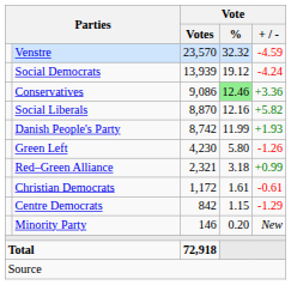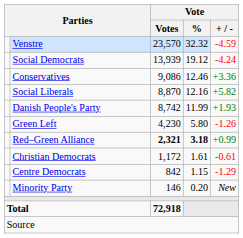Conservatives | Vote / %: lightgreen background -> no background
Red–Green Alliance | Vote / Votes: normal -> bold
Red–Green Alliance | Vote / %: normal -> bold
